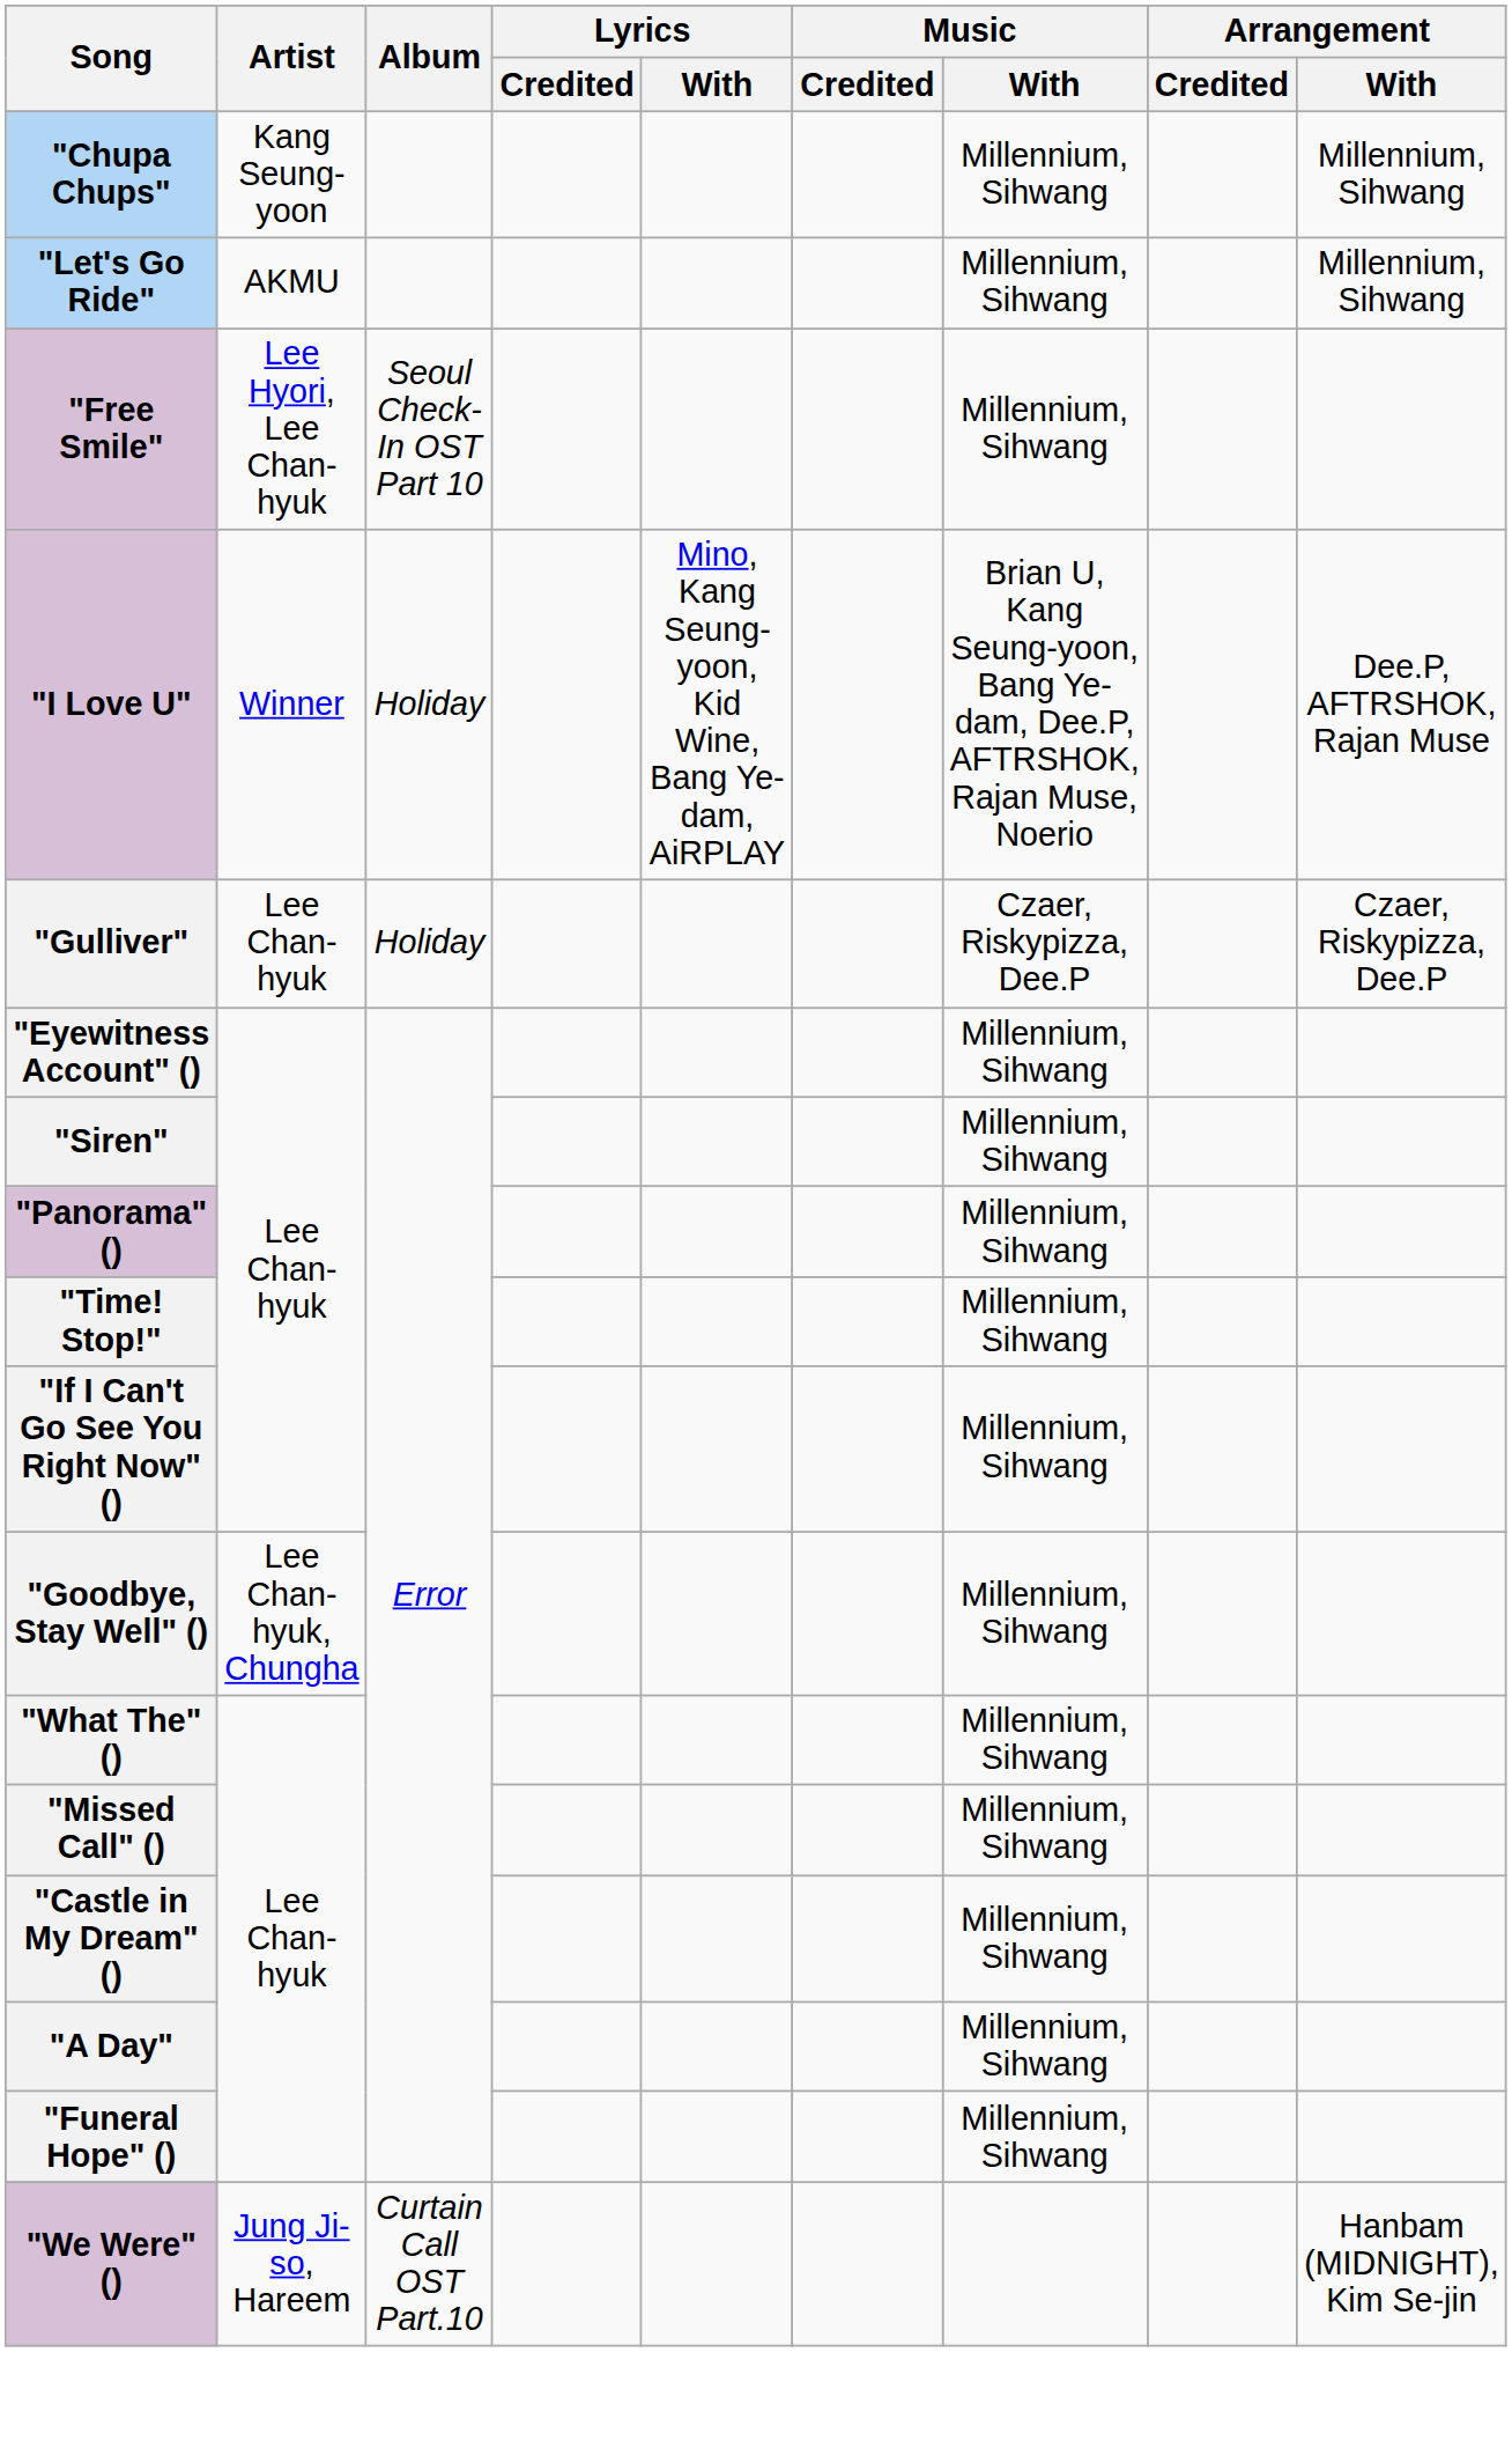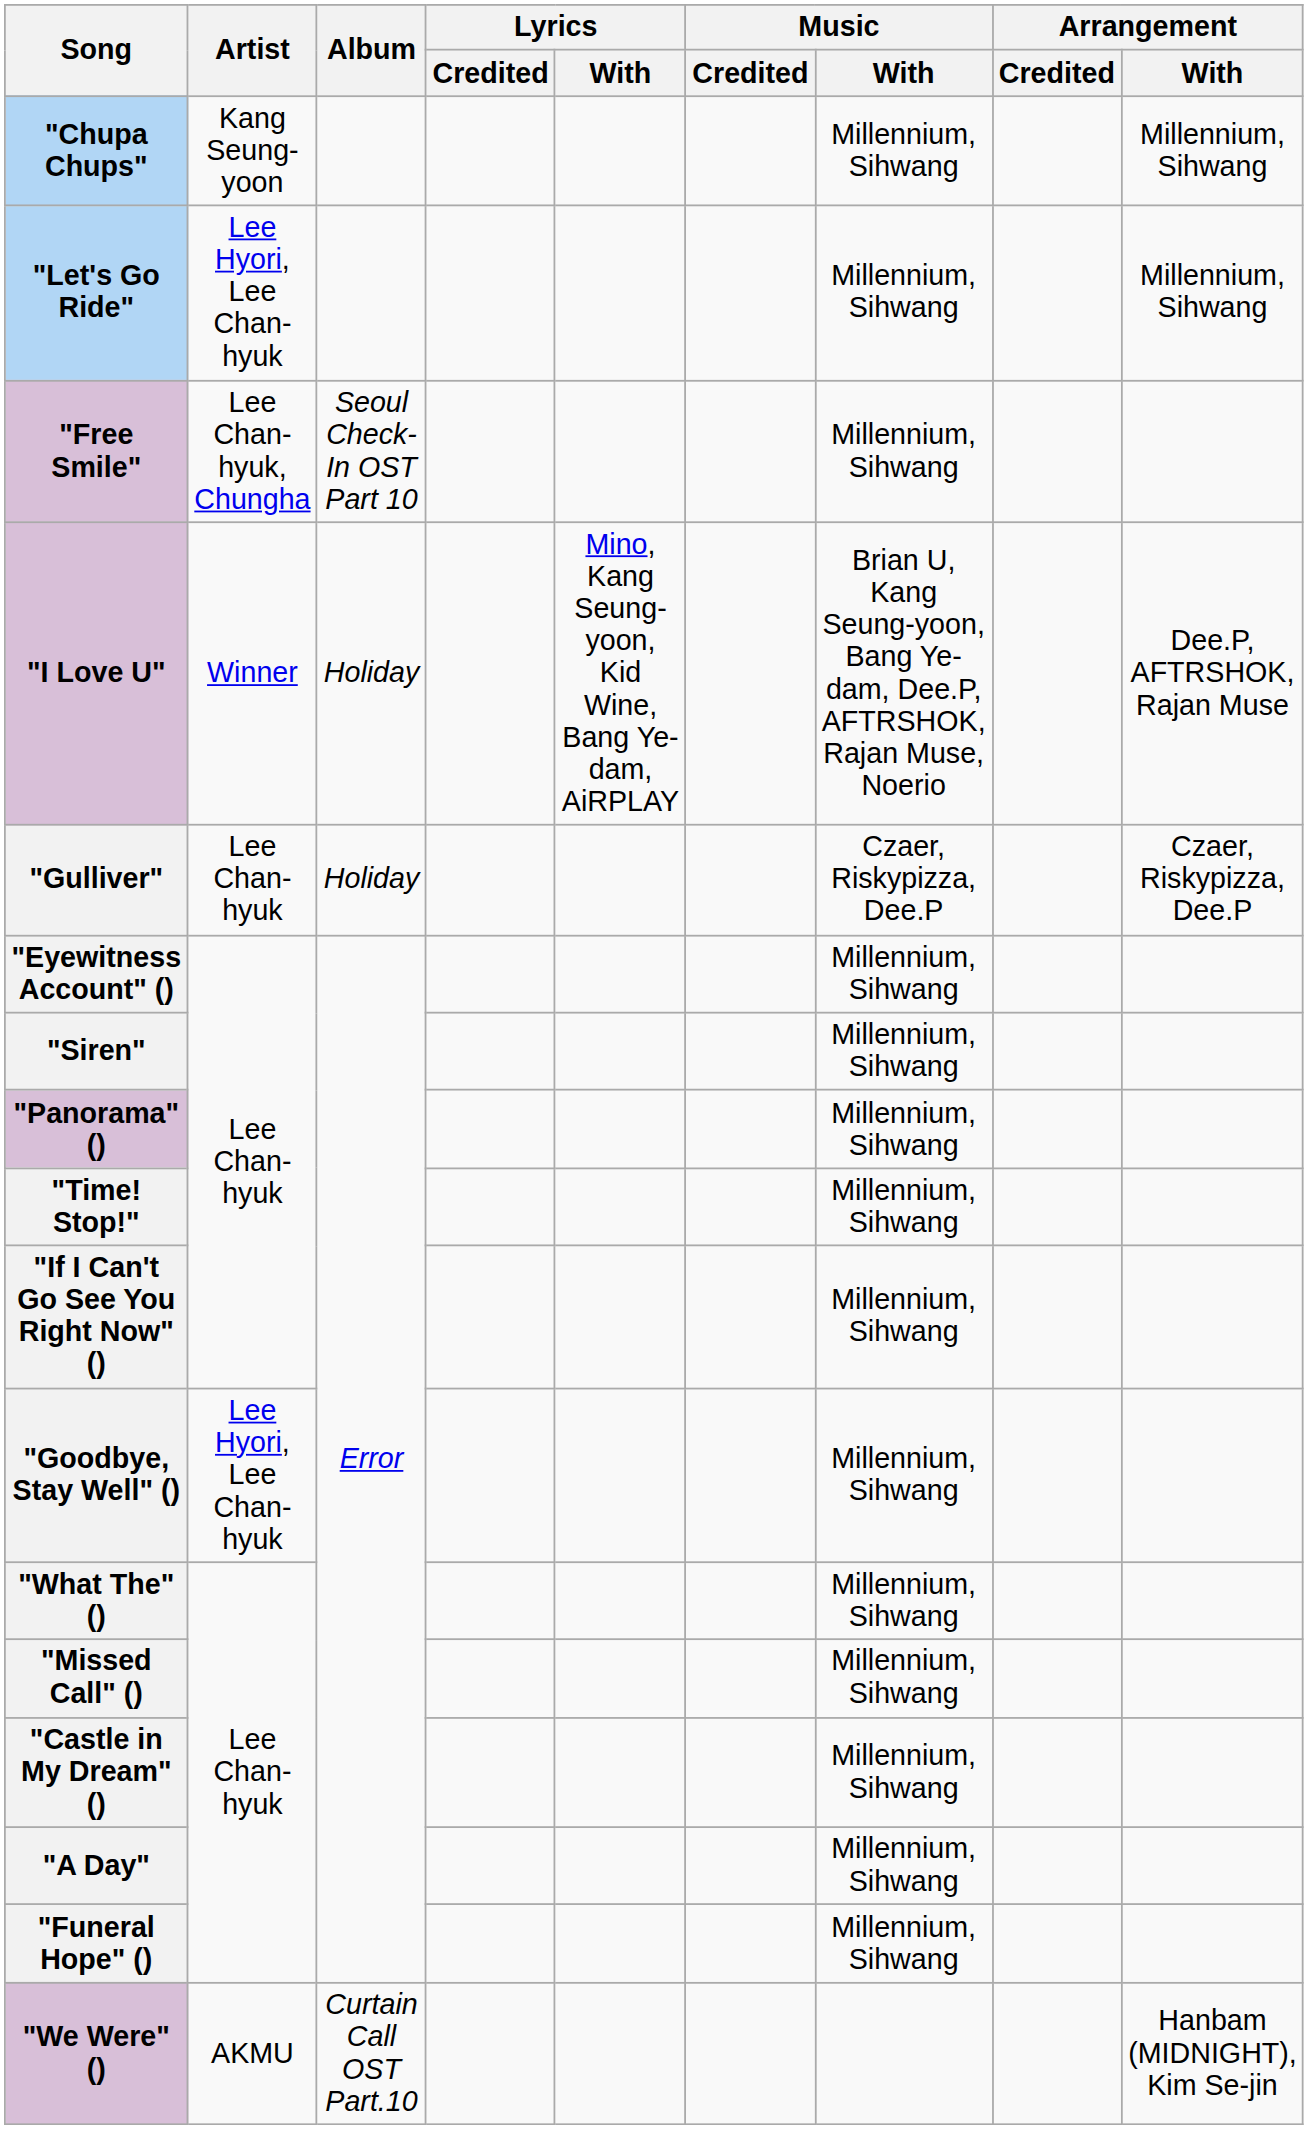"Let's Go Ride" | Artist: AKMU -> Lee Hyori, Lee Chan-hyuk
"Free Smile" | Artist: Lee Hyori, Lee Chan-hyuk -> Lee Chan-hyuk, Chungha
"Goodbye, Stay Well" () | Artist: Lee Chan-hyuk, Chungha -> Lee Hyori, Lee Chan-hyuk
"We Were" () | Artist: Jung Ji-so, Hareem -> AKMU
